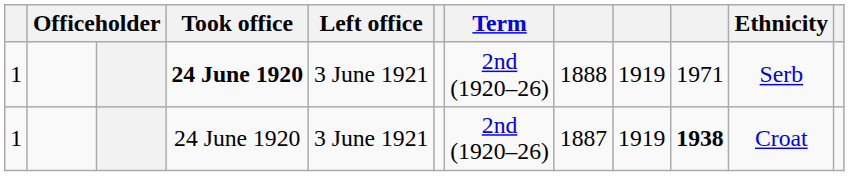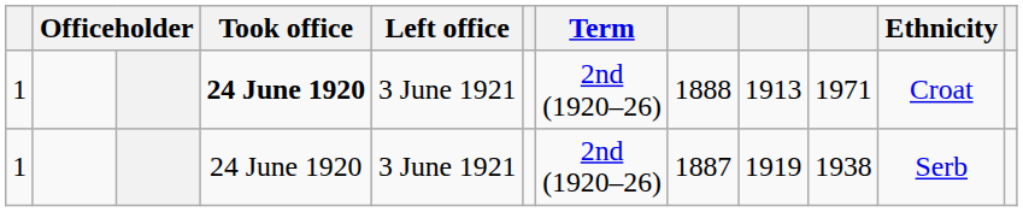row 2 | column 9: 1919 -> 1913
row 2 | Ethnicity: Serb -> Croat
row 3 | column 10: bold -> normal
row 3 | Ethnicity: Croat -> Serb
